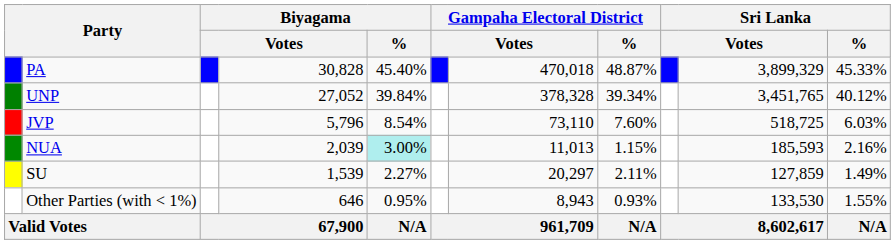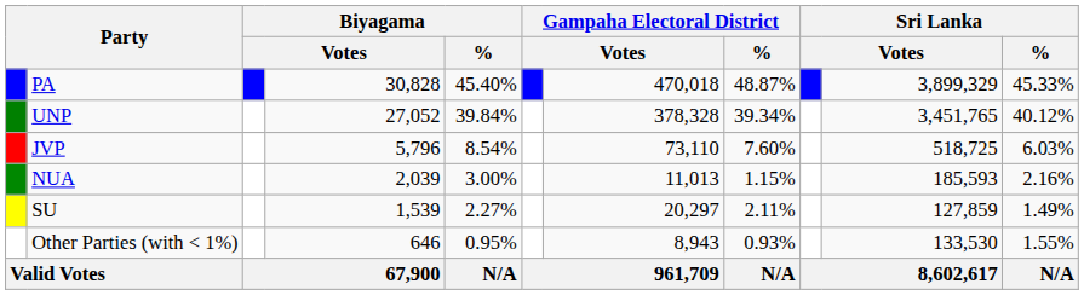NUA | Biyagama / %: paleturquoise background -> no background
